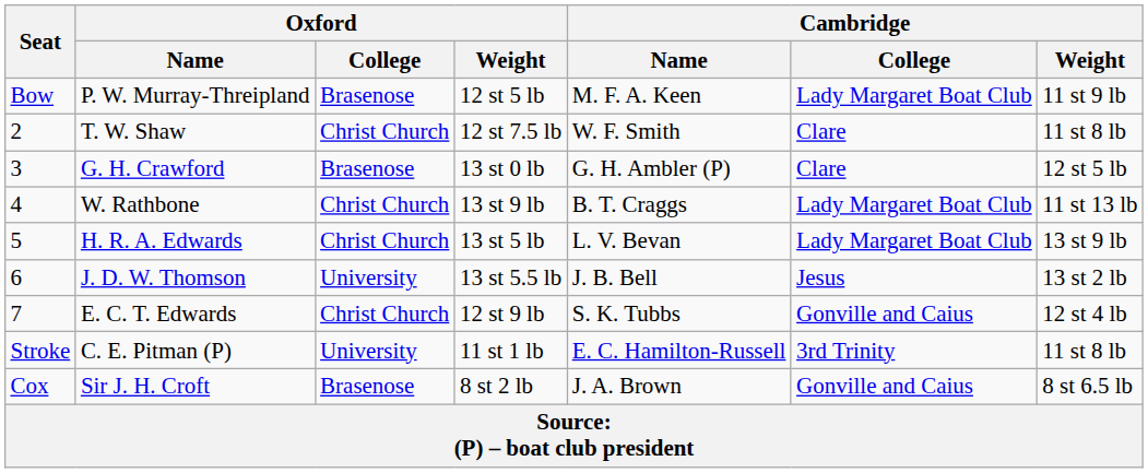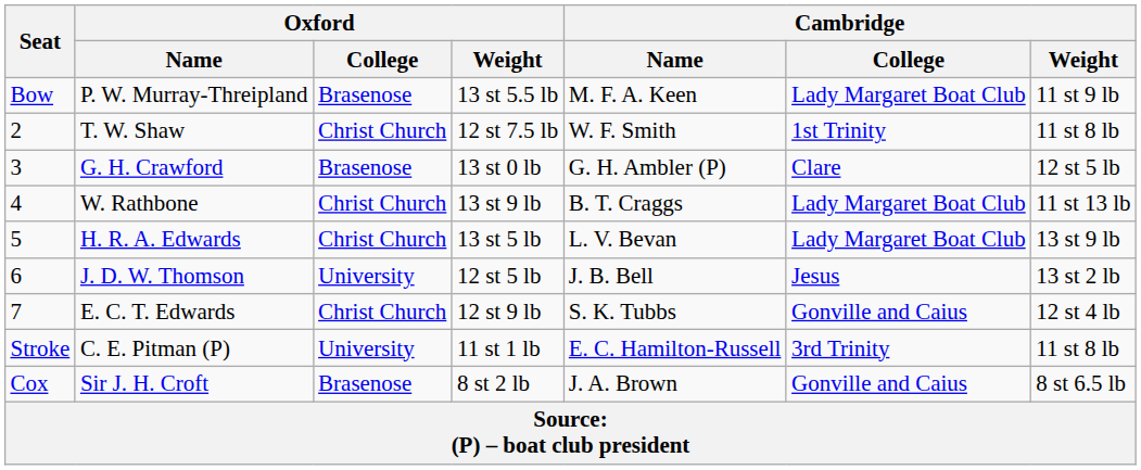P. W. Murray-Threipland | Oxford / Weight: 12 st 5 lb -> 13 st 5.5 lb
T. W. Shaw | Cambridge / College: Clare -> 1st Trinity
J. D. W. Thomson | Oxford / Weight: 13 st 5.5 lb -> 12 st 5 lb
